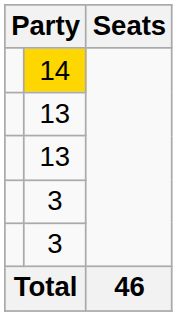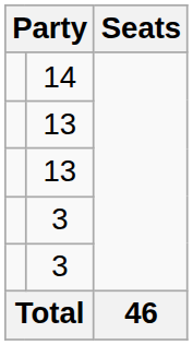14 | column 2: gold background -> no background
